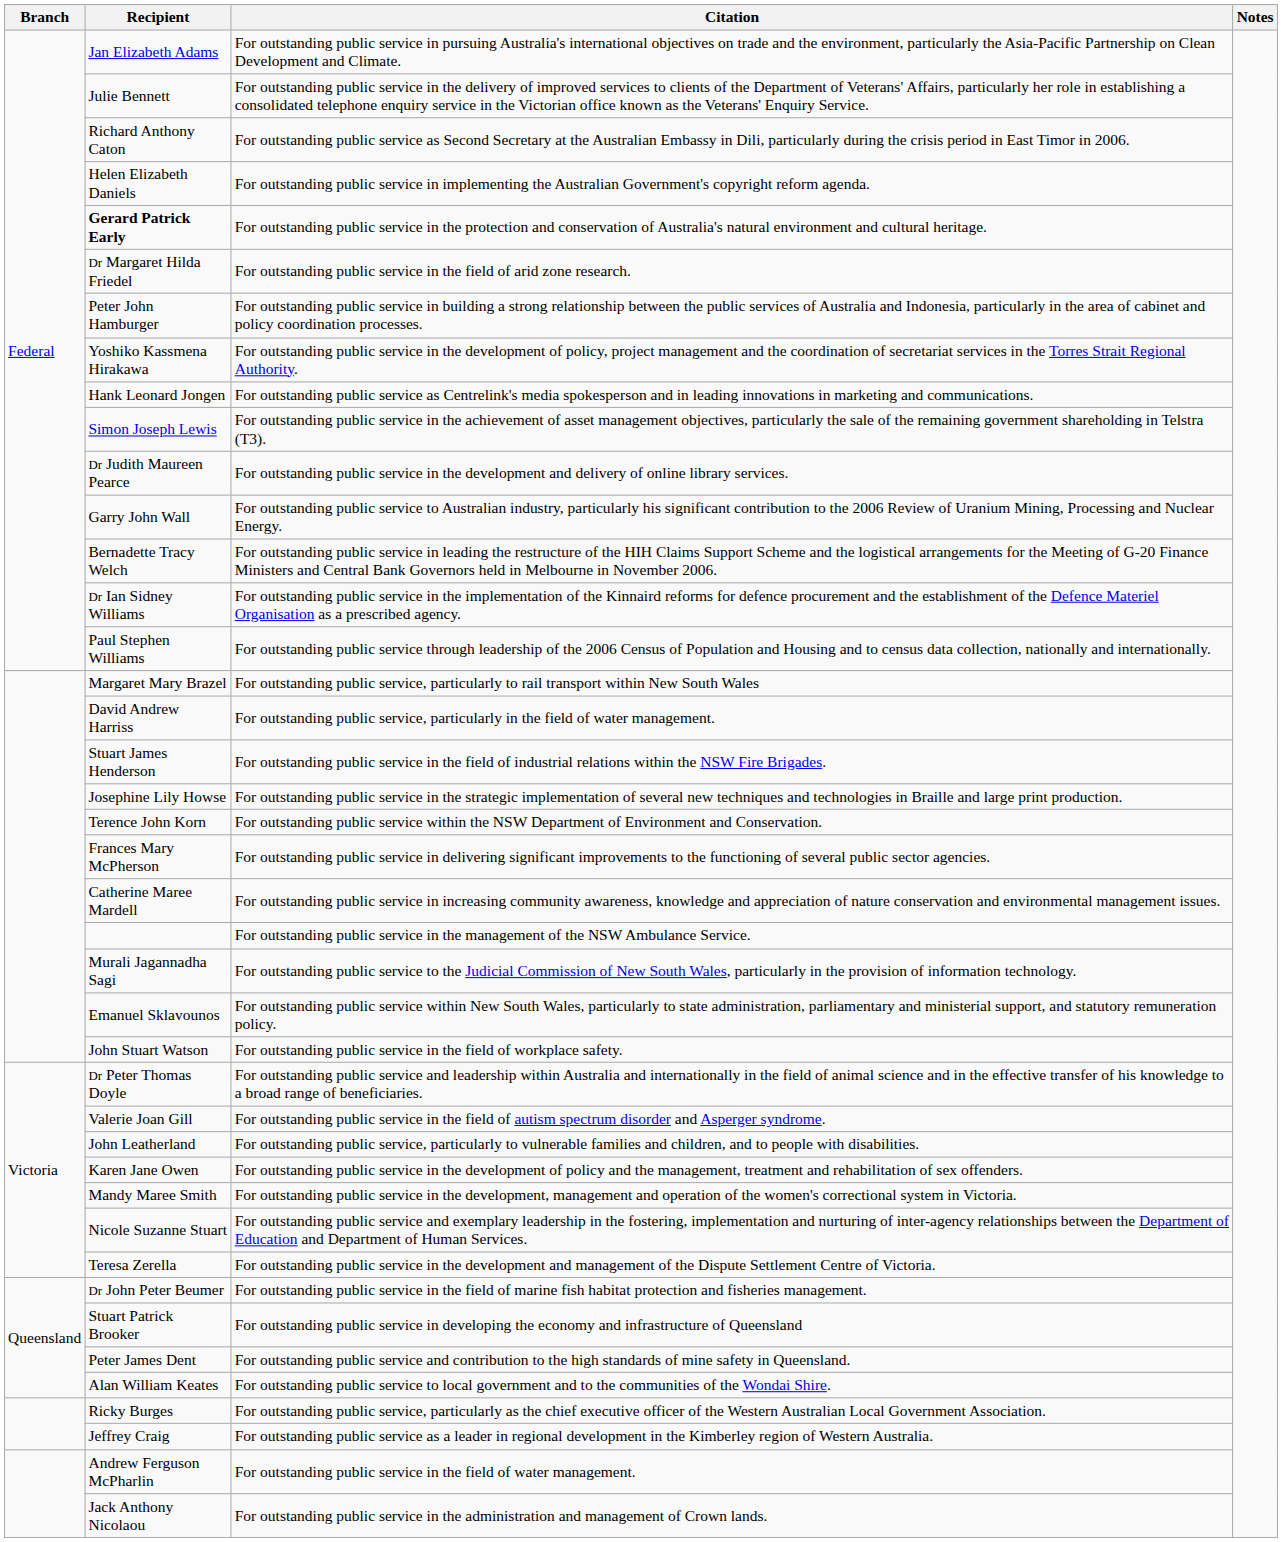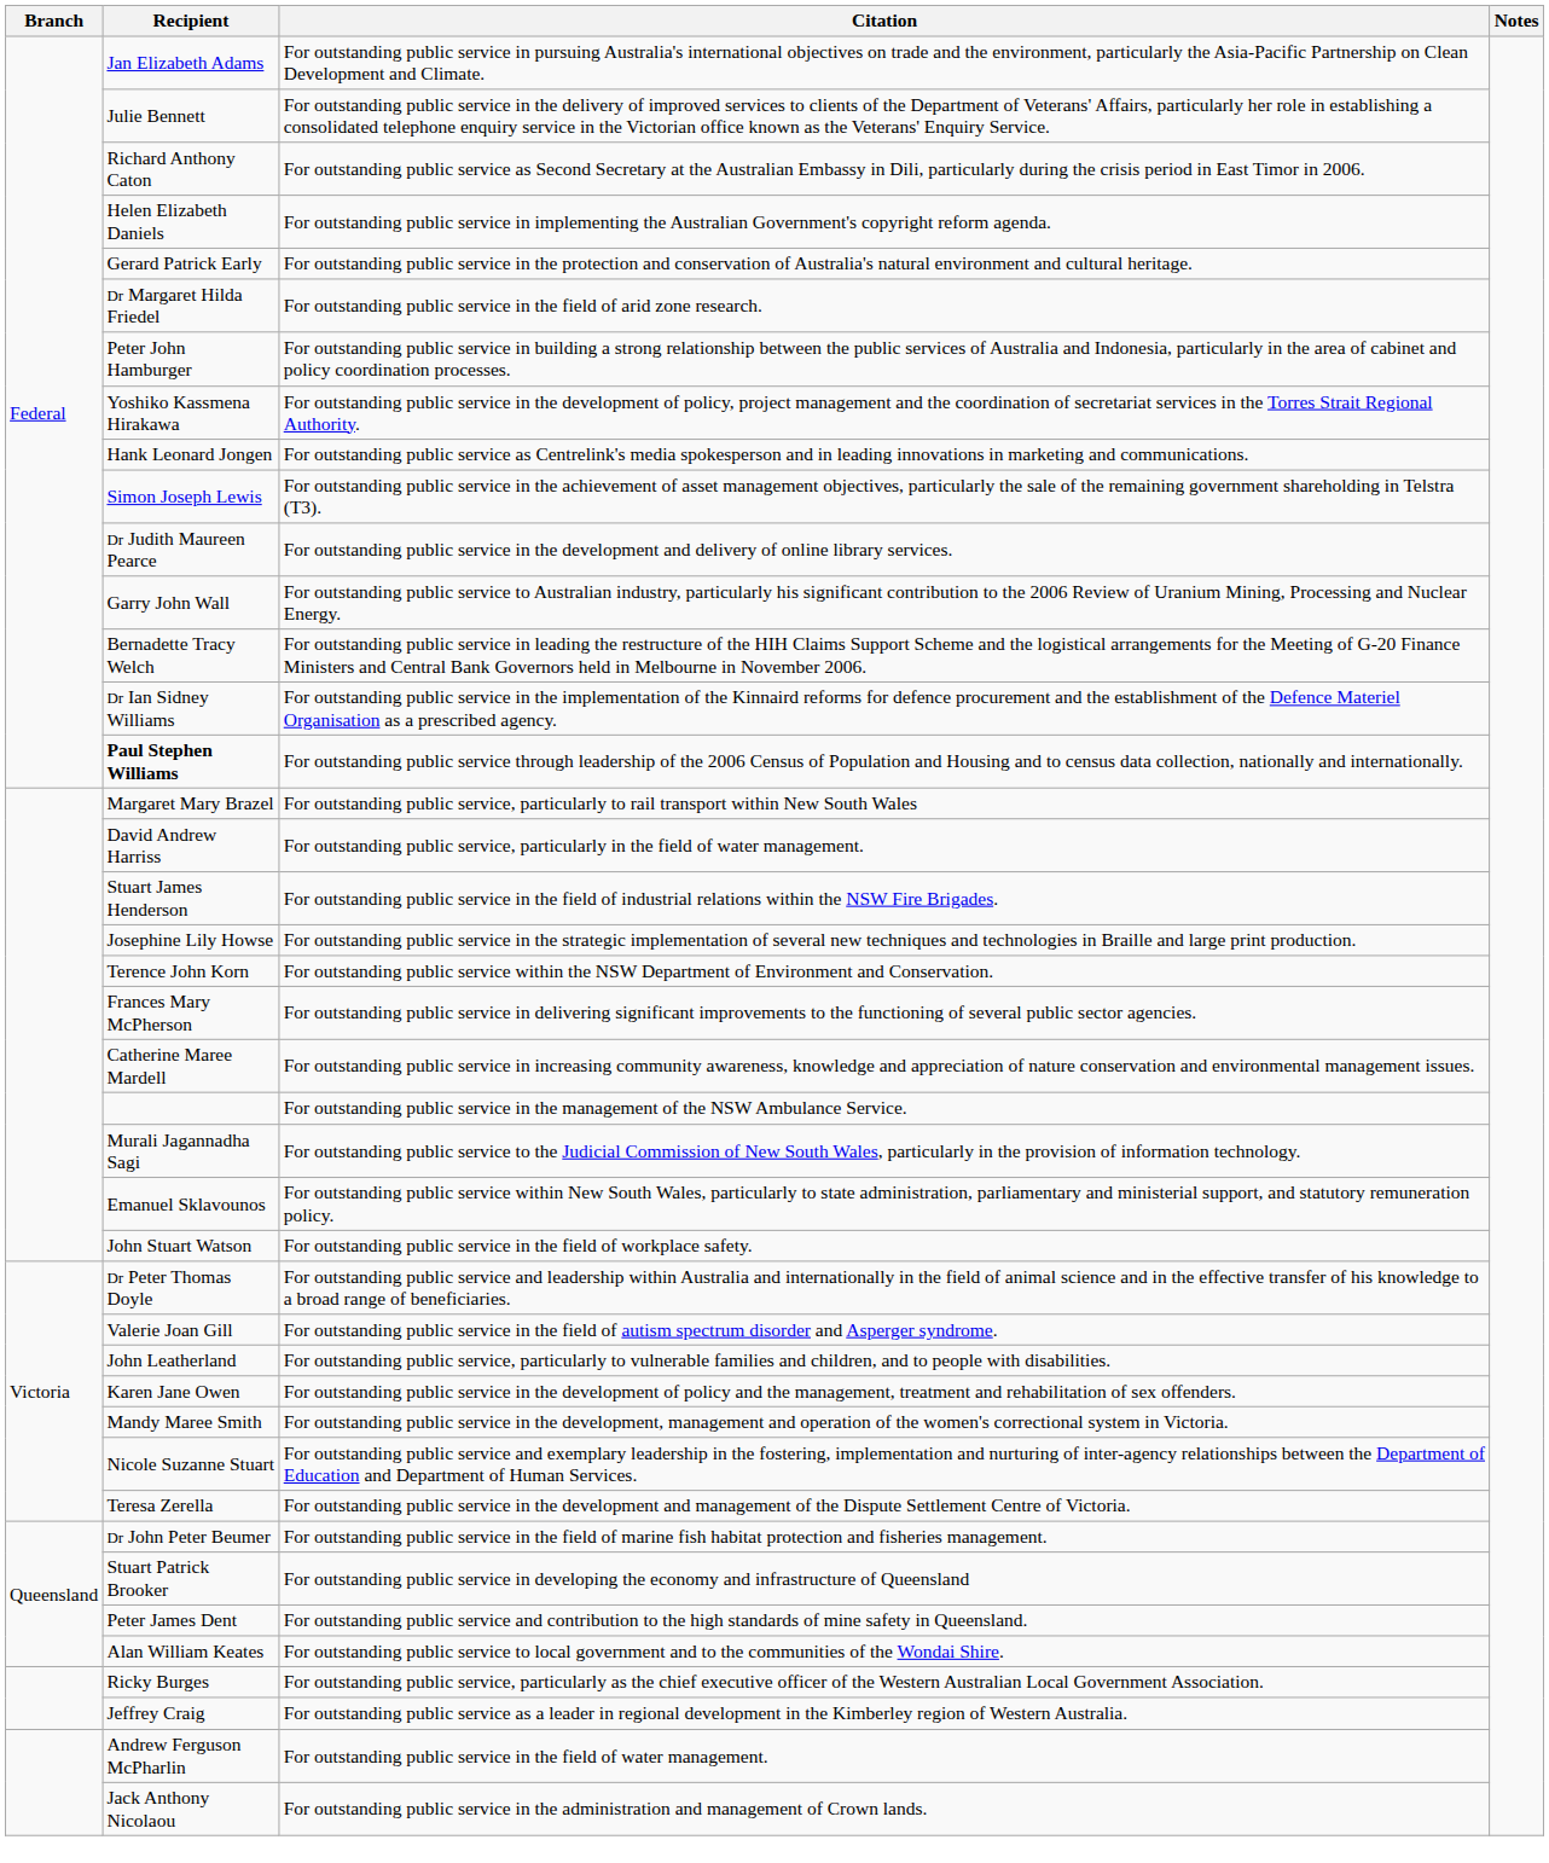Gerard Patrick Early | Recipient: bold -> normal
Paul Stephen Williams | Recipient: normal -> bold
